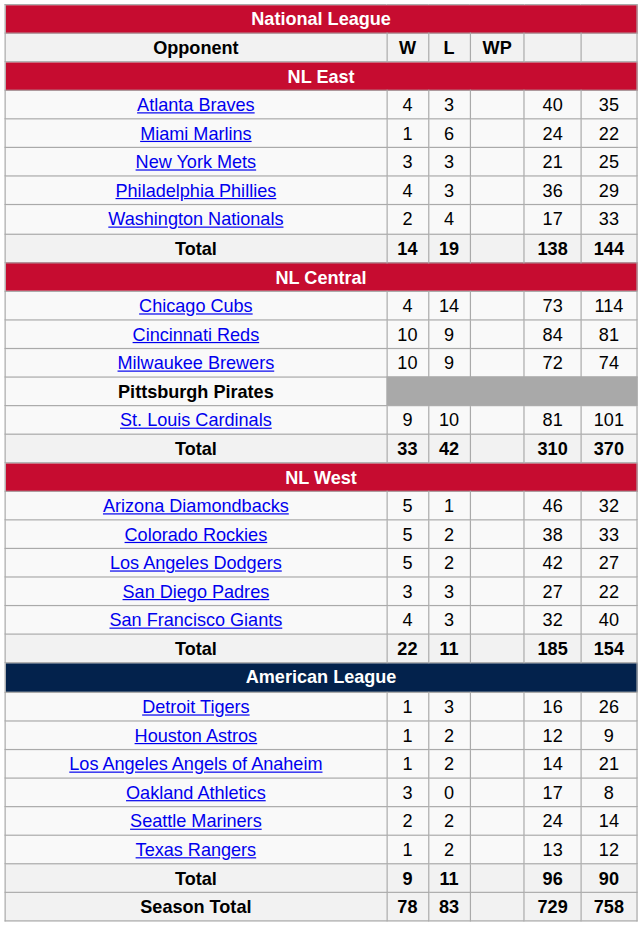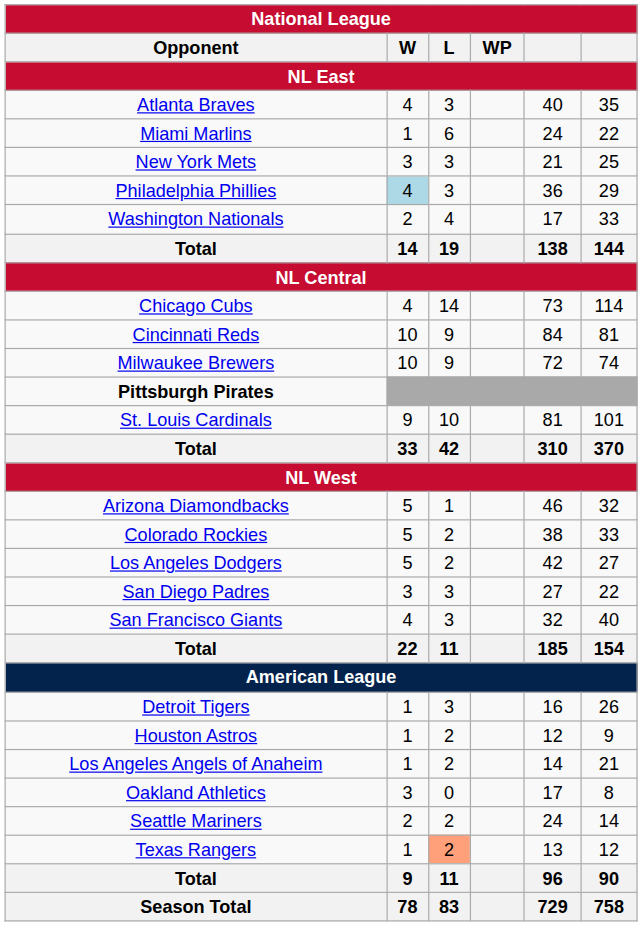Philadelphia Phillies | W: no background -> lightblue background
Texas Rangers | L: no background -> lightsalmon background
